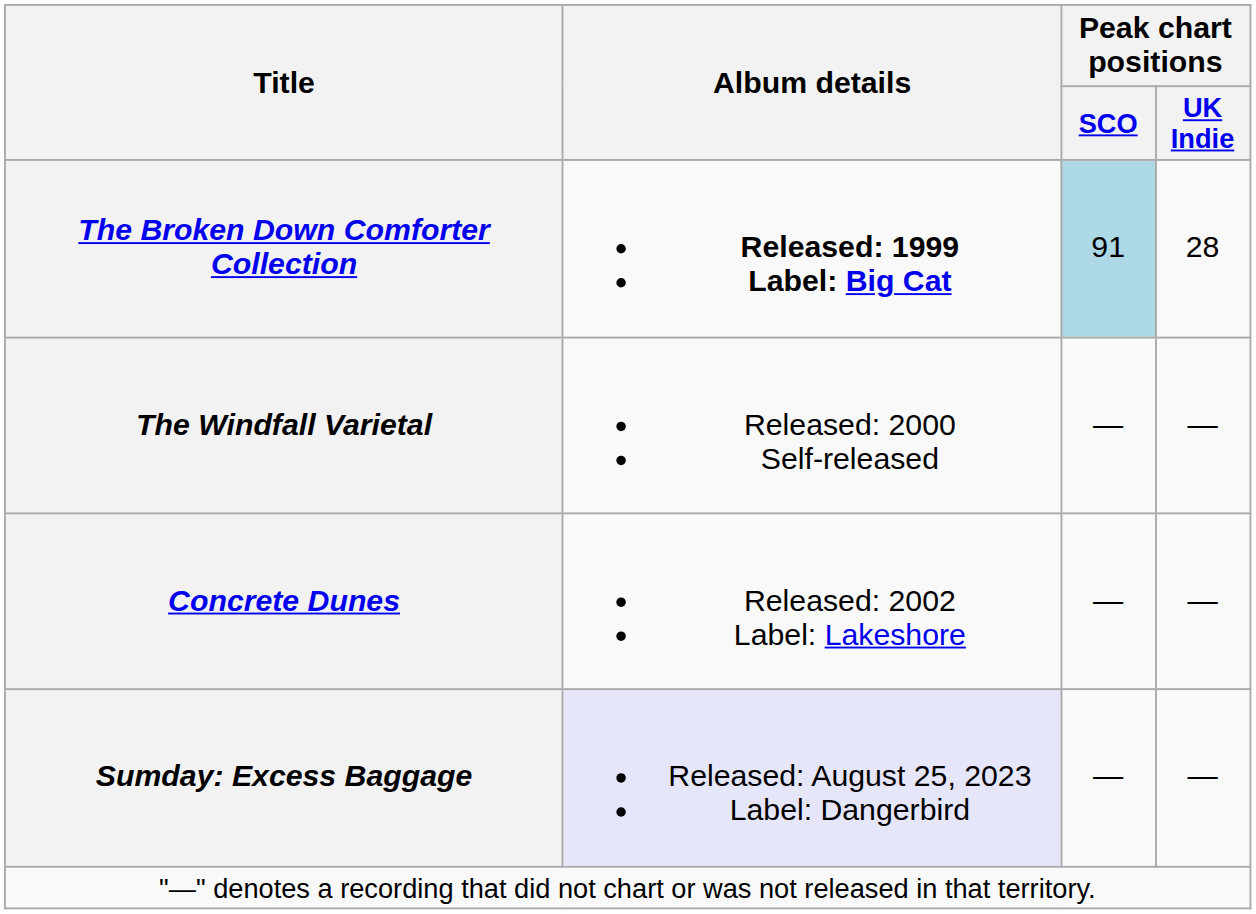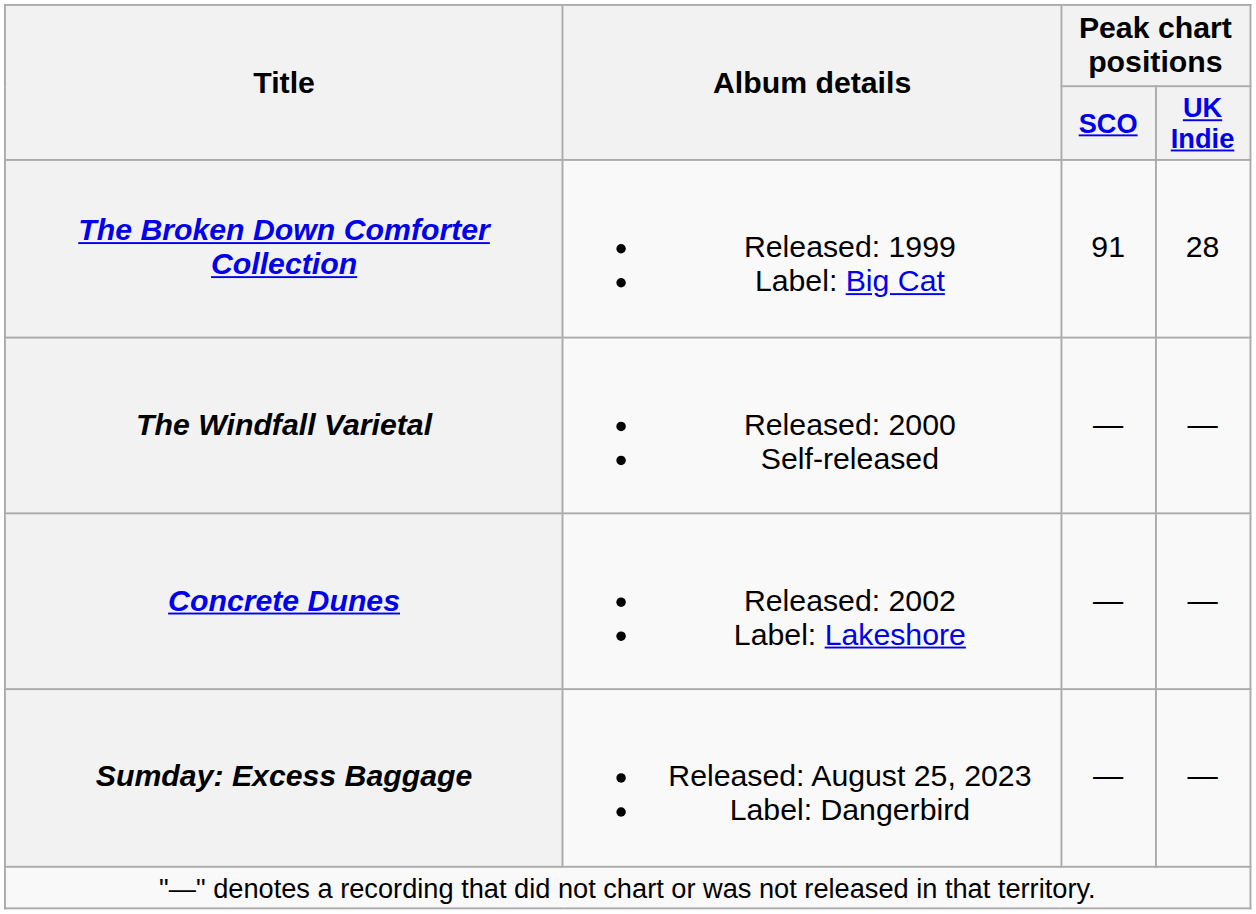The Broken Down Comforter Collection | Album details: bold -> normal
The Broken Down Comforter Collection | Peak chart positions / SCO: lightblue background -> no background
Sumday: Excess Baggage | Album details: lavender background -> no background
